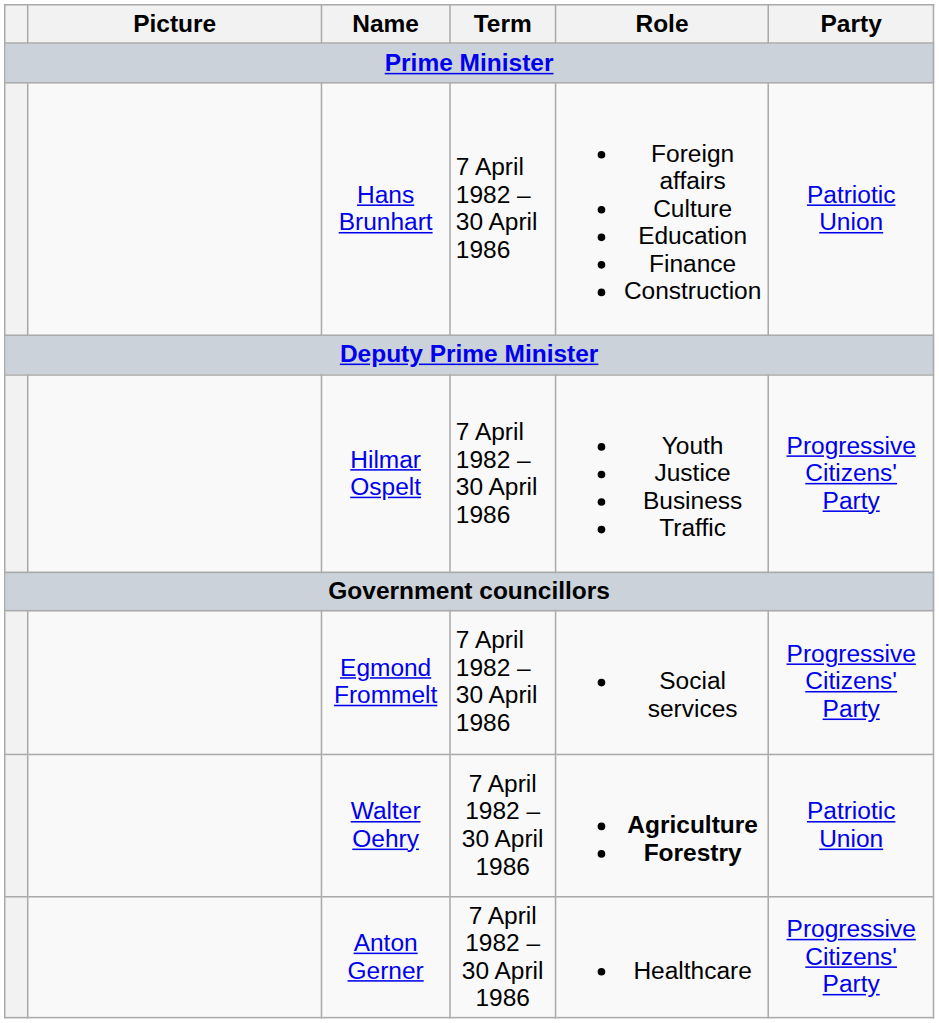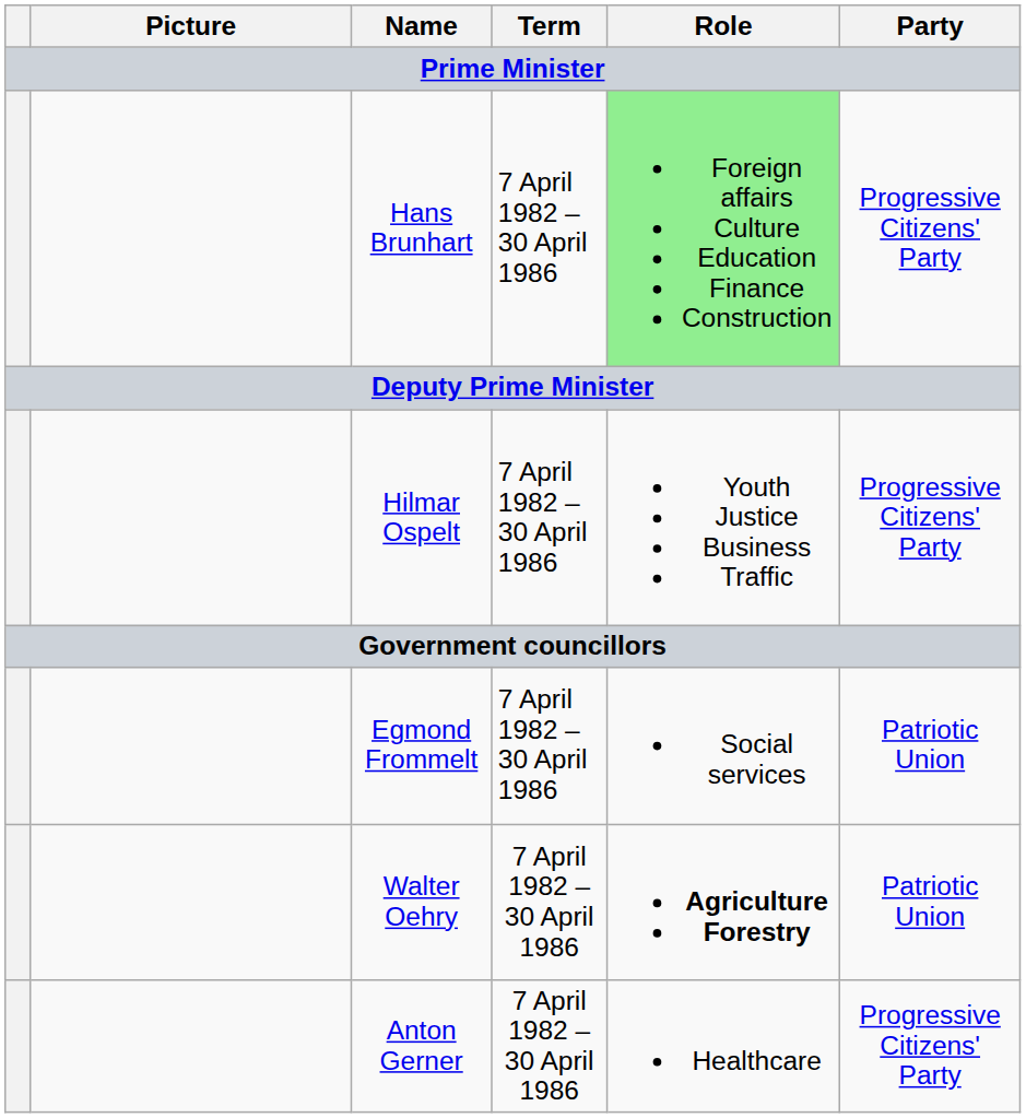Hans Brunhart | Role: no background -> lightgreen background
Hans Brunhart | Party: Patriotic Union -> Progressive Citizens' Party
Egmond Frommelt | Party: Progressive Citizens' Party -> Patriotic Union
